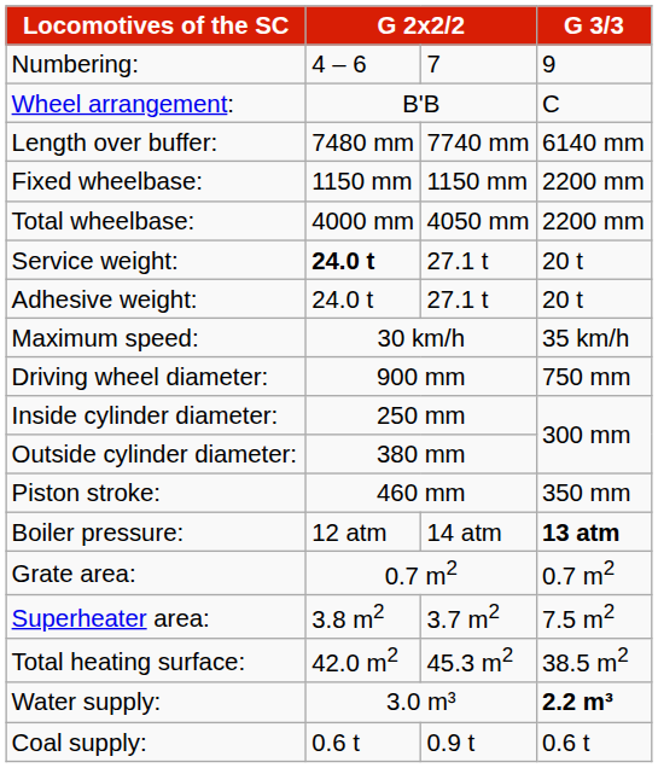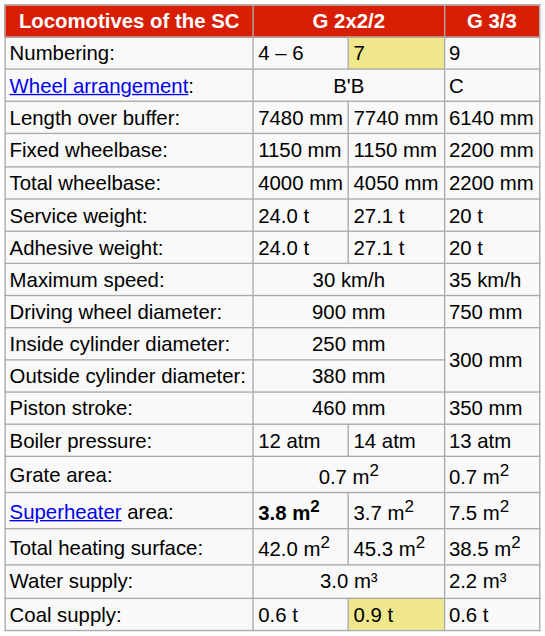Numbering: | column 3: no background -> khaki background
Service weight: | column 2: bold -> normal
Boiler pressure: | G 3/3: bold -> normal
Superheater area: | column 2: normal -> bold
Water supply: | G 3/3: bold -> normal
Coal supply: | column 3: no background -> khaki background
